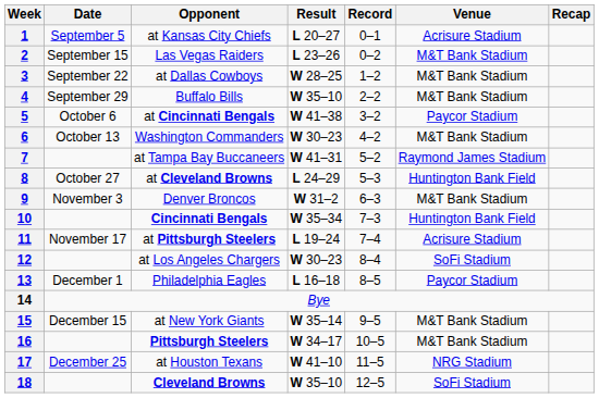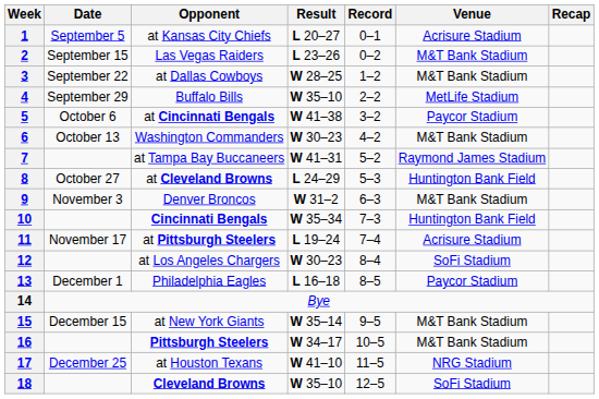4 | Venue: M&T Bank Stadium -> MetLife Stadium
